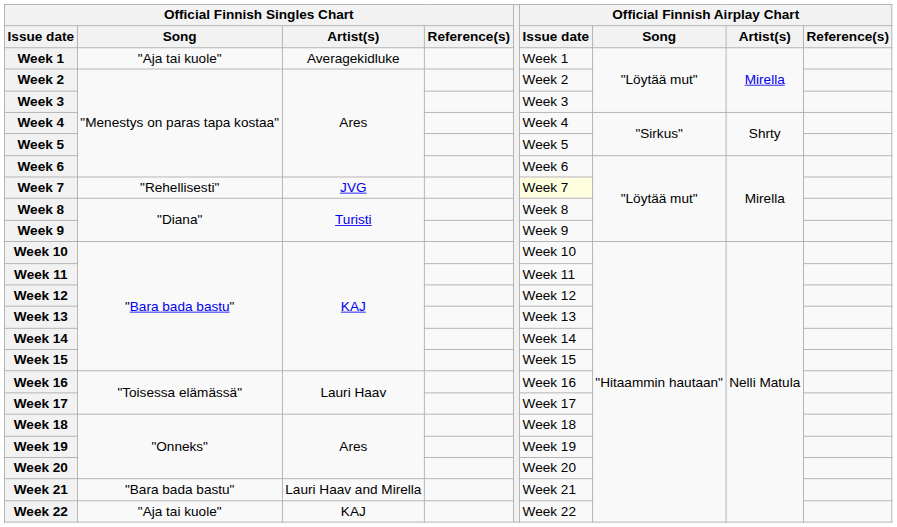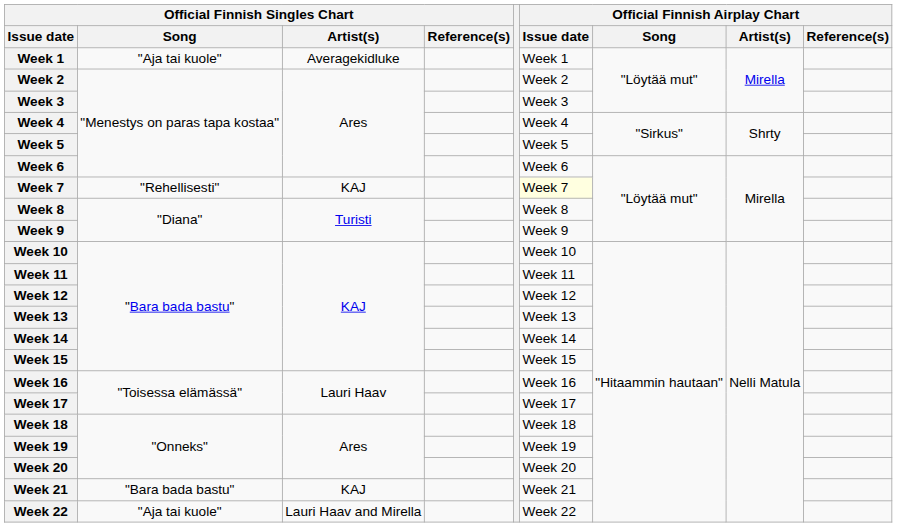row 9 | Official Finnish Singles Chart / Artist(s): JVG -> KAJ
row 23 | Official Finnish Singles Chart / Artist(s): Lauri Haav and Mirella -> KAJ
row 24 | Official Finnish Singles Chart / Artist(s): KAJ -> Lauri Haav and Mirella
